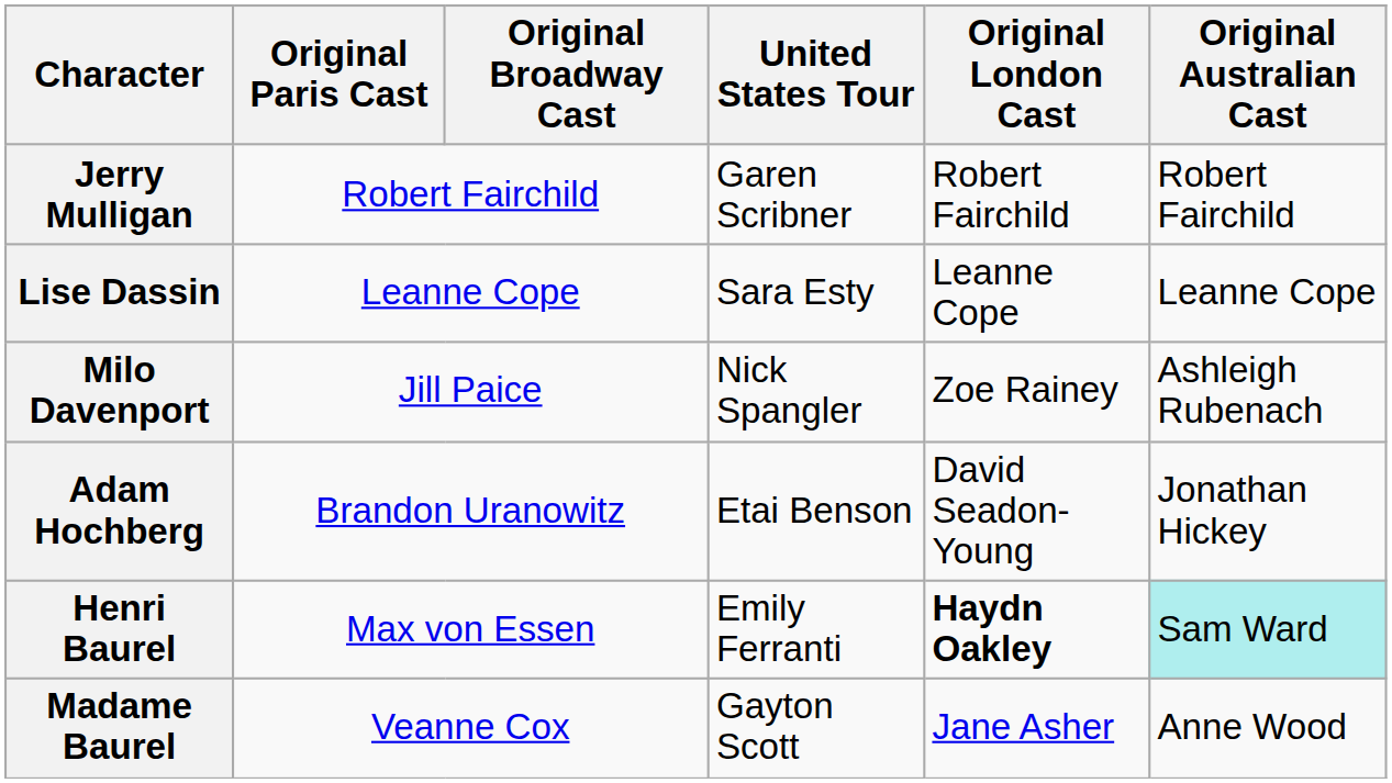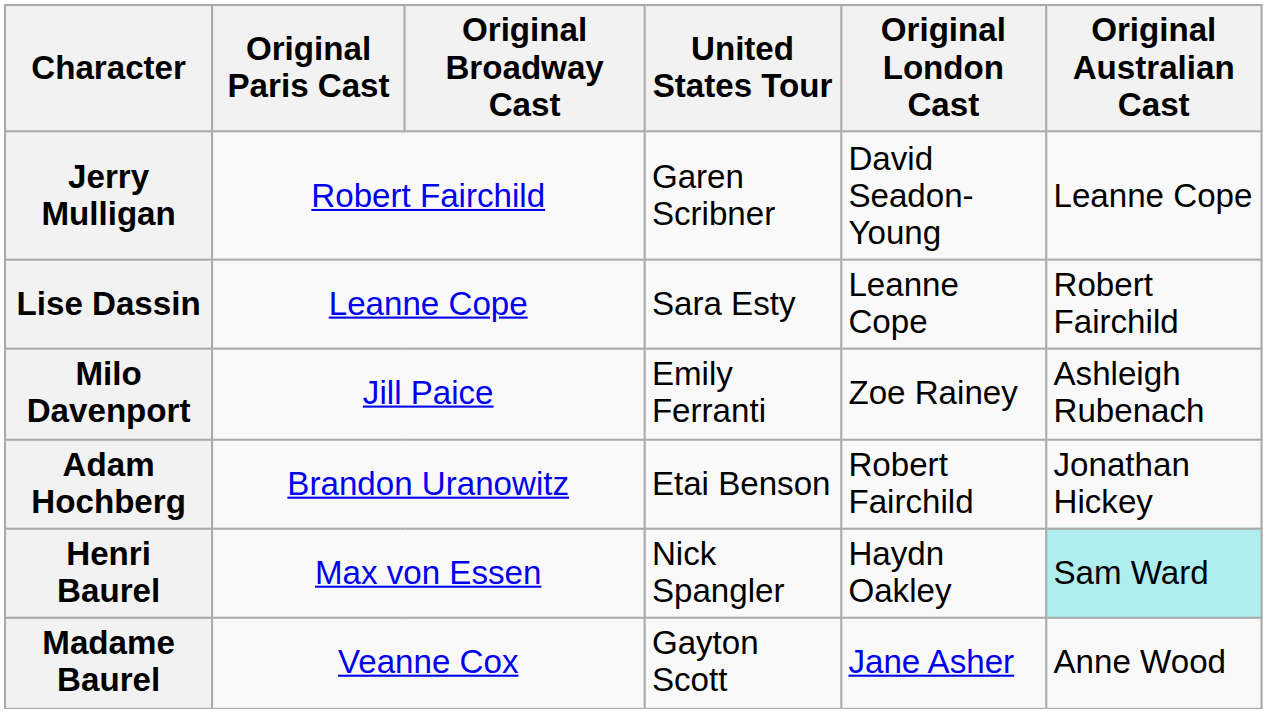Jerry Mulligan | Original London Cast: Robert Fairchild -> David Seadon-Young
Jerry Mulligan | Original Australian Cast: Robert Fairchild -> Leanne Cope
Lise Dassin | Original Australian Cast: Leanne Cope -> Robert Fairchild
Milo Davenport | United States Tour: Nick Spangler -> Emily Ferranti
Adam Hochberg | Original London Cast: David Seadon-Young -> Robert Fairchild
Henri Baurel | United States Tour: Emily Ferranti -> Nick Spangler
Henri Baurel | Original London Cast: bold -> normal
